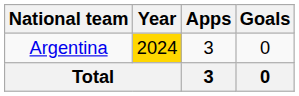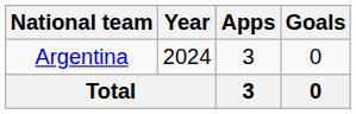Argentina | Year: gold background -> no background
